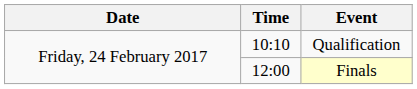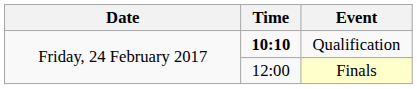Qualification | Time: normal -> bold
